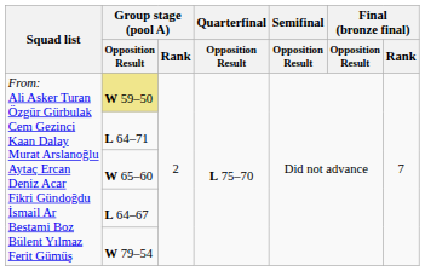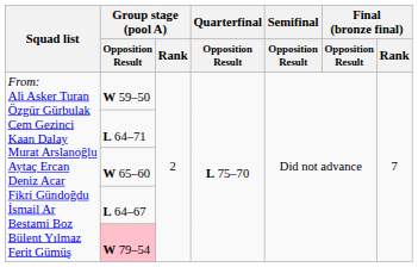W 59–50 | Group stage (pool A) / Opposition Result: khaki background -> no background
W 79–54 | Group stage (pool A) / Opposition Result: no background -> pink background
